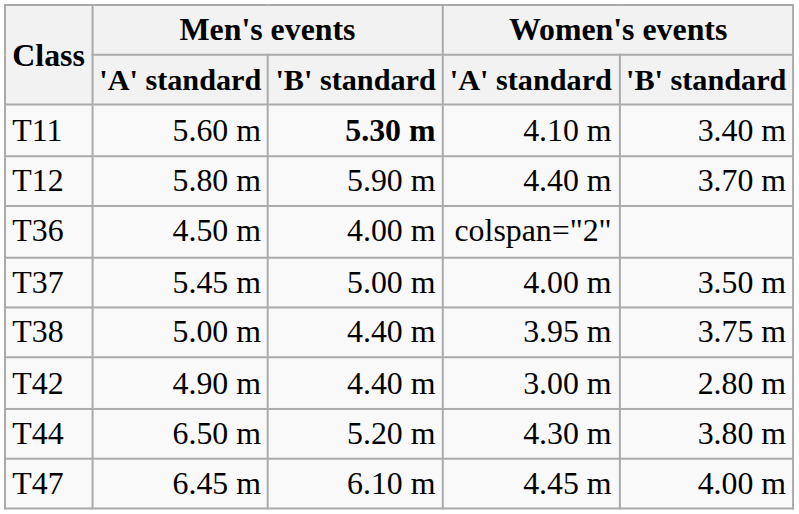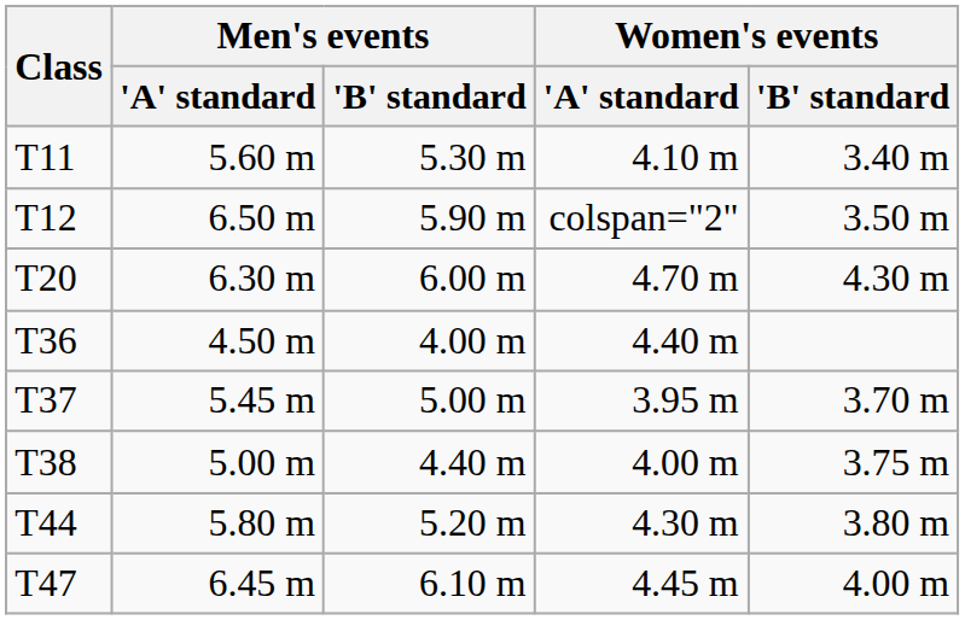T11 | Men's events / 'B' standard: bold -> normal
T12 | Men's events / 'A' standard: 5.80 m -> 6.50 m
T12 | Women's events / 'A' standard: 4.40 m -> colspan="2"
T12 | Women's events / 'B' standard: 3.70 m -> 3.50 m
+ row: T20 | 6.30 m | 6.00 m | 4.70 m | 4.30 m
T36 | Women's events / 'A' standard: colspan="2" -> 4.40 m
T37 | Women's events / 'A' standard: 4.00 m -> 3.95 m
T37 | Women's events / 'B' standard: 3.50 m -> 3.70 m
T38 | Women's events / 'A' standard: 3.95 m -> 4.00 m
- row: T42 | 4.90 m | 4.40 m | 3.00 m | 2.80 m
T44 | Men's events / 'A' standard: 6.50 m -> 5.80 m
